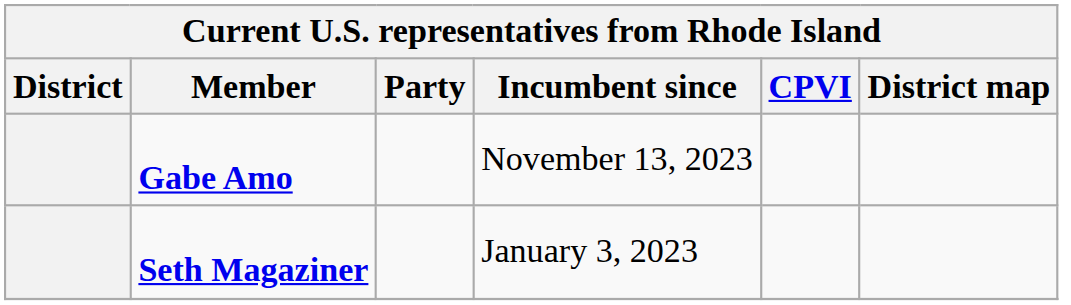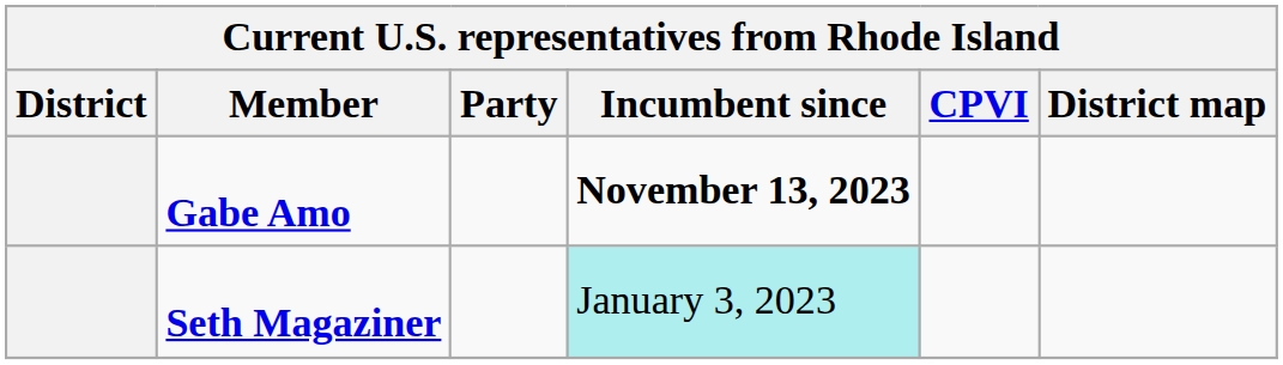Gabe Amo | Incumbent since: normal -> bold
Seth Magaziner | Incumbent since: no background -> paleturquoise background
